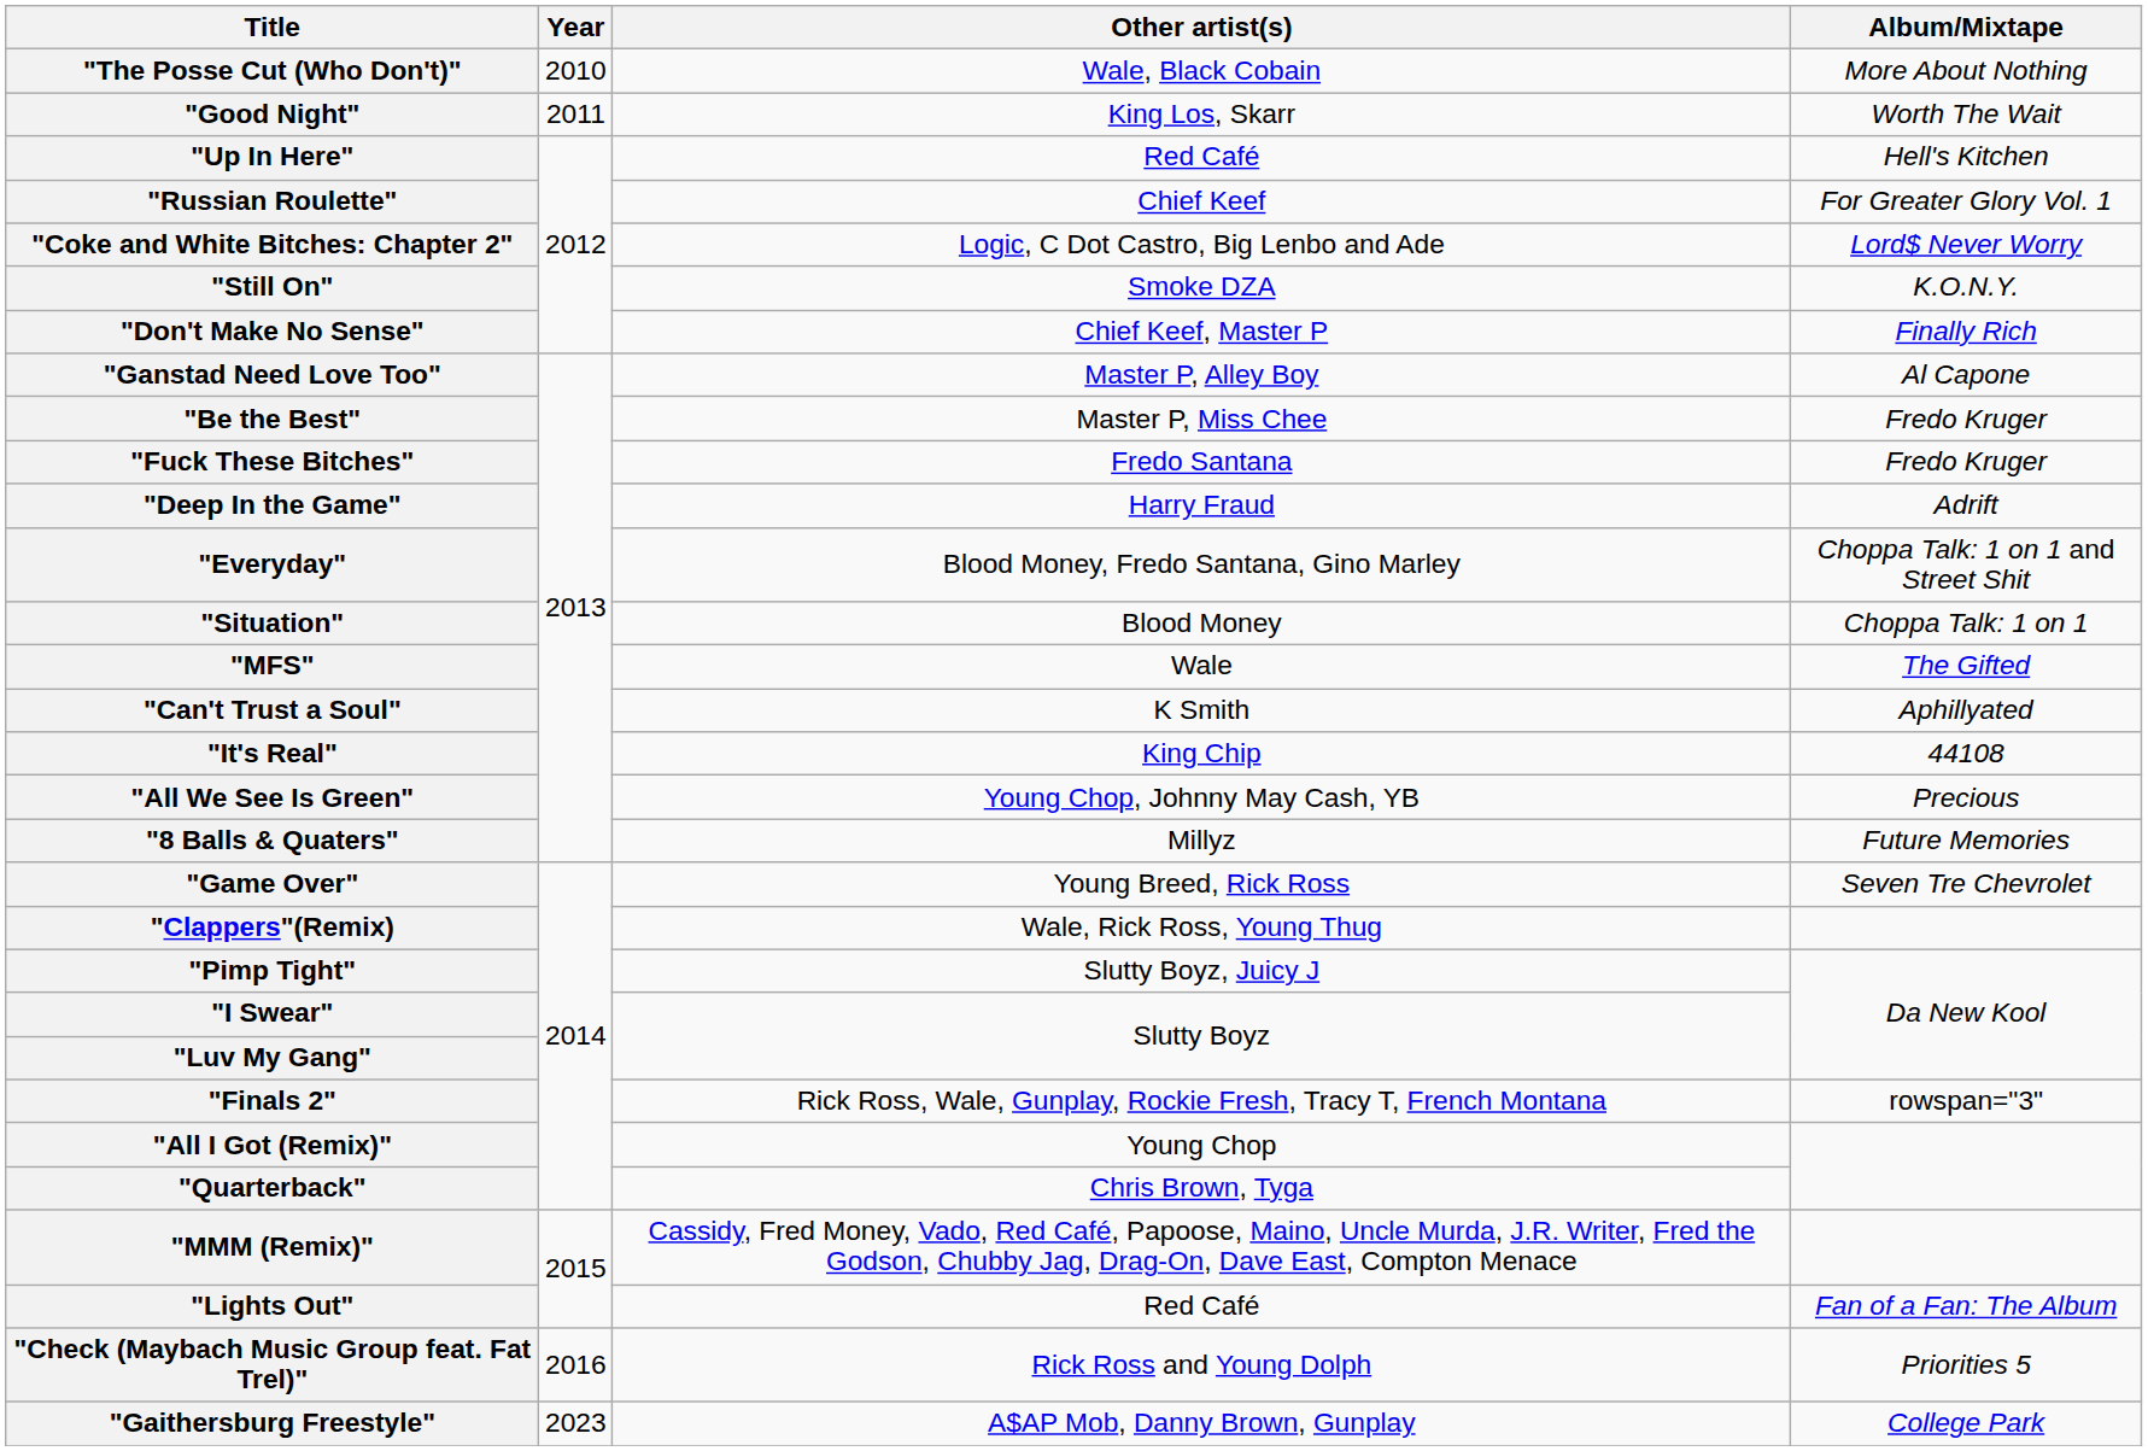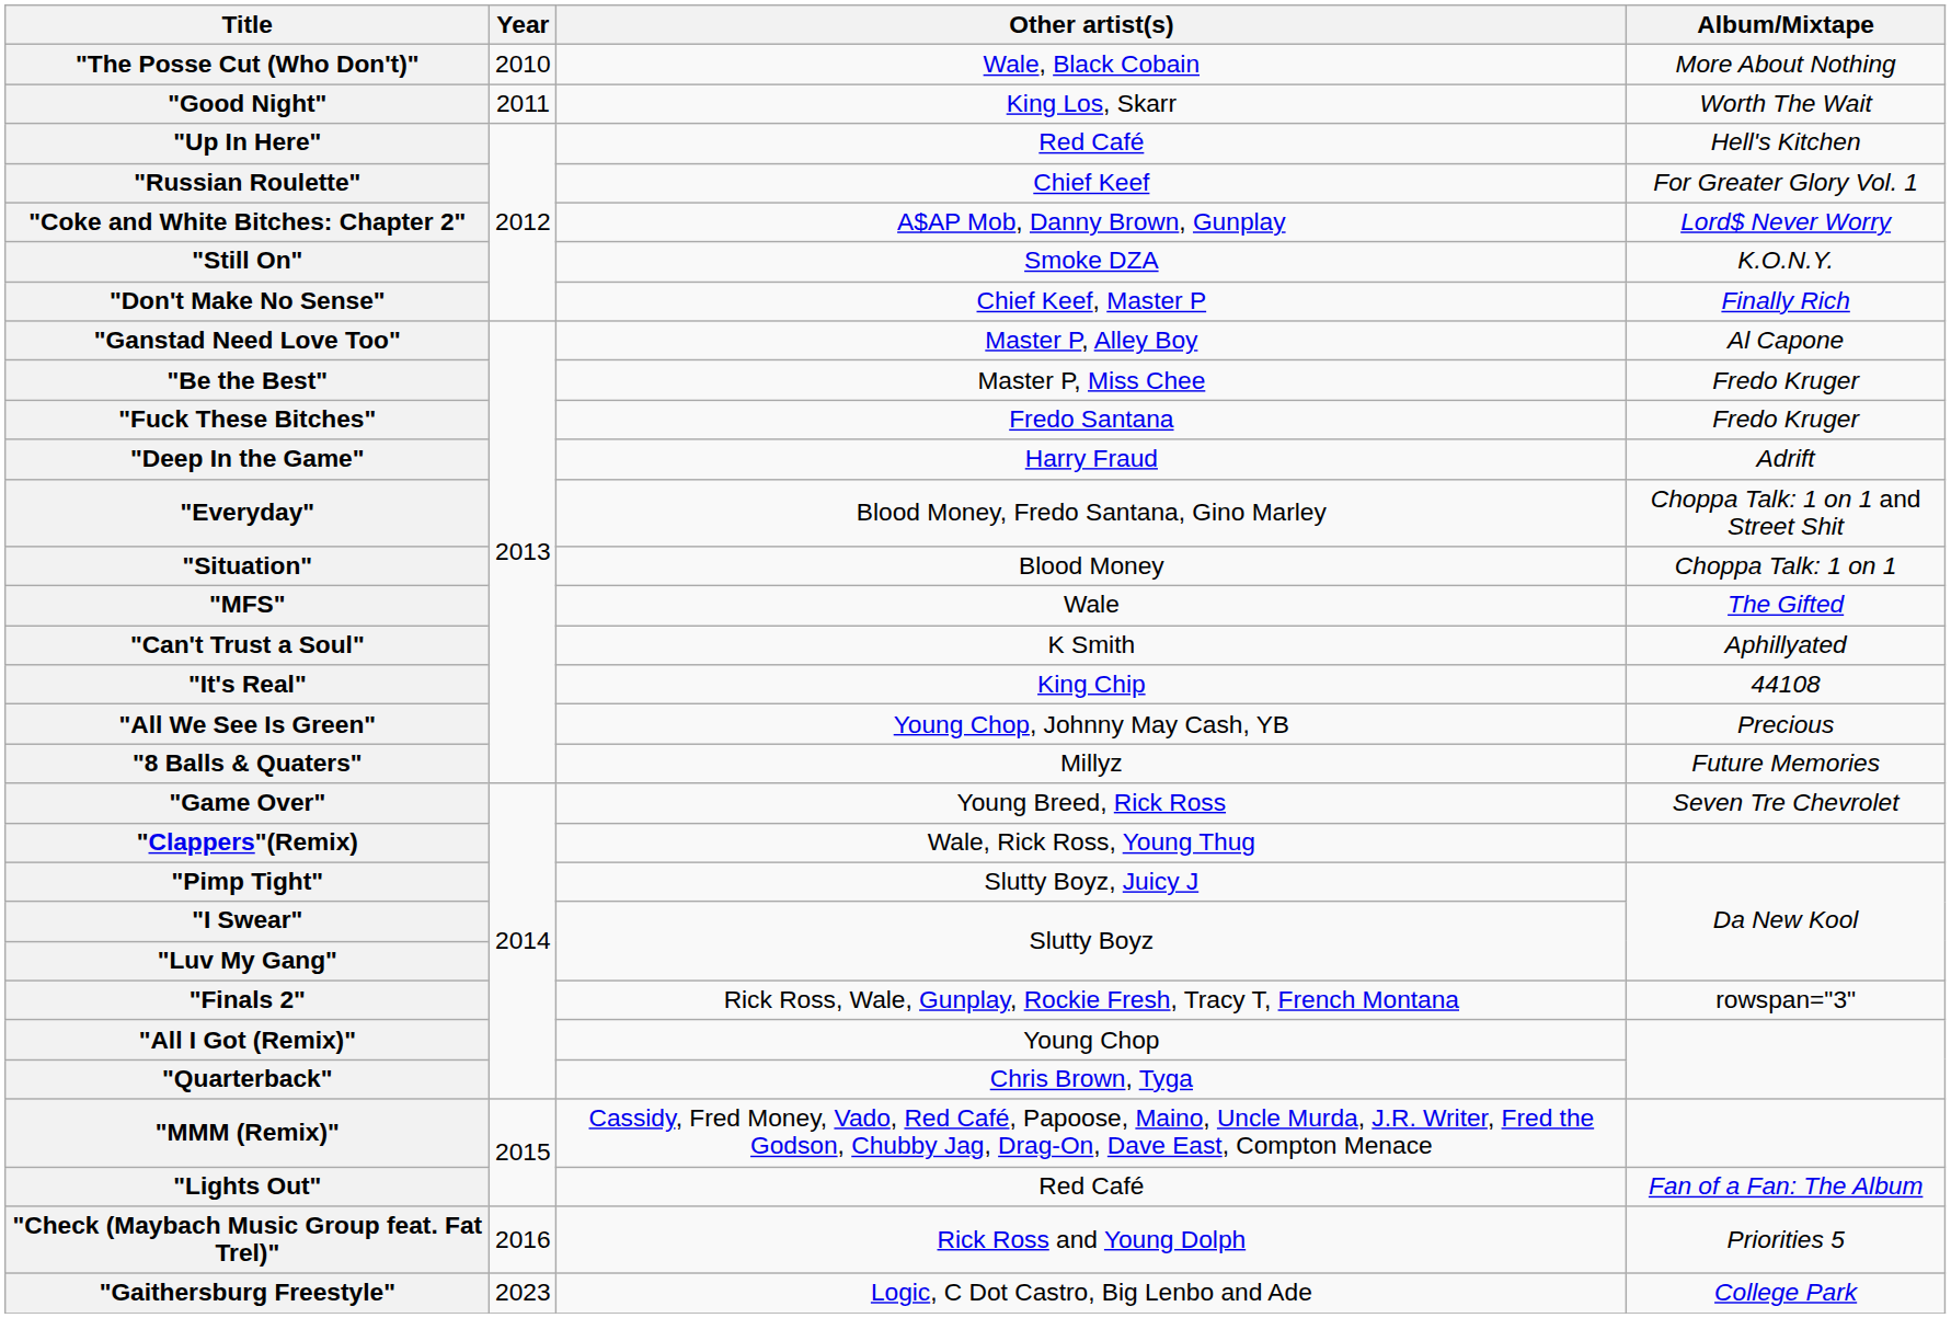"Coke and White Bitches: Chapter 2" | Other artist(s): Logic, C Dot Castro, Big Lenbo and Ade -> A$AP Mob, Danny Brown, Gunplay
"Gaithersburg Freestyle" | Other artist(s): A$AP Mob, Danny Brown, Gunplay -> Logic, C Dot Castro, Big Lenbo and Ade
